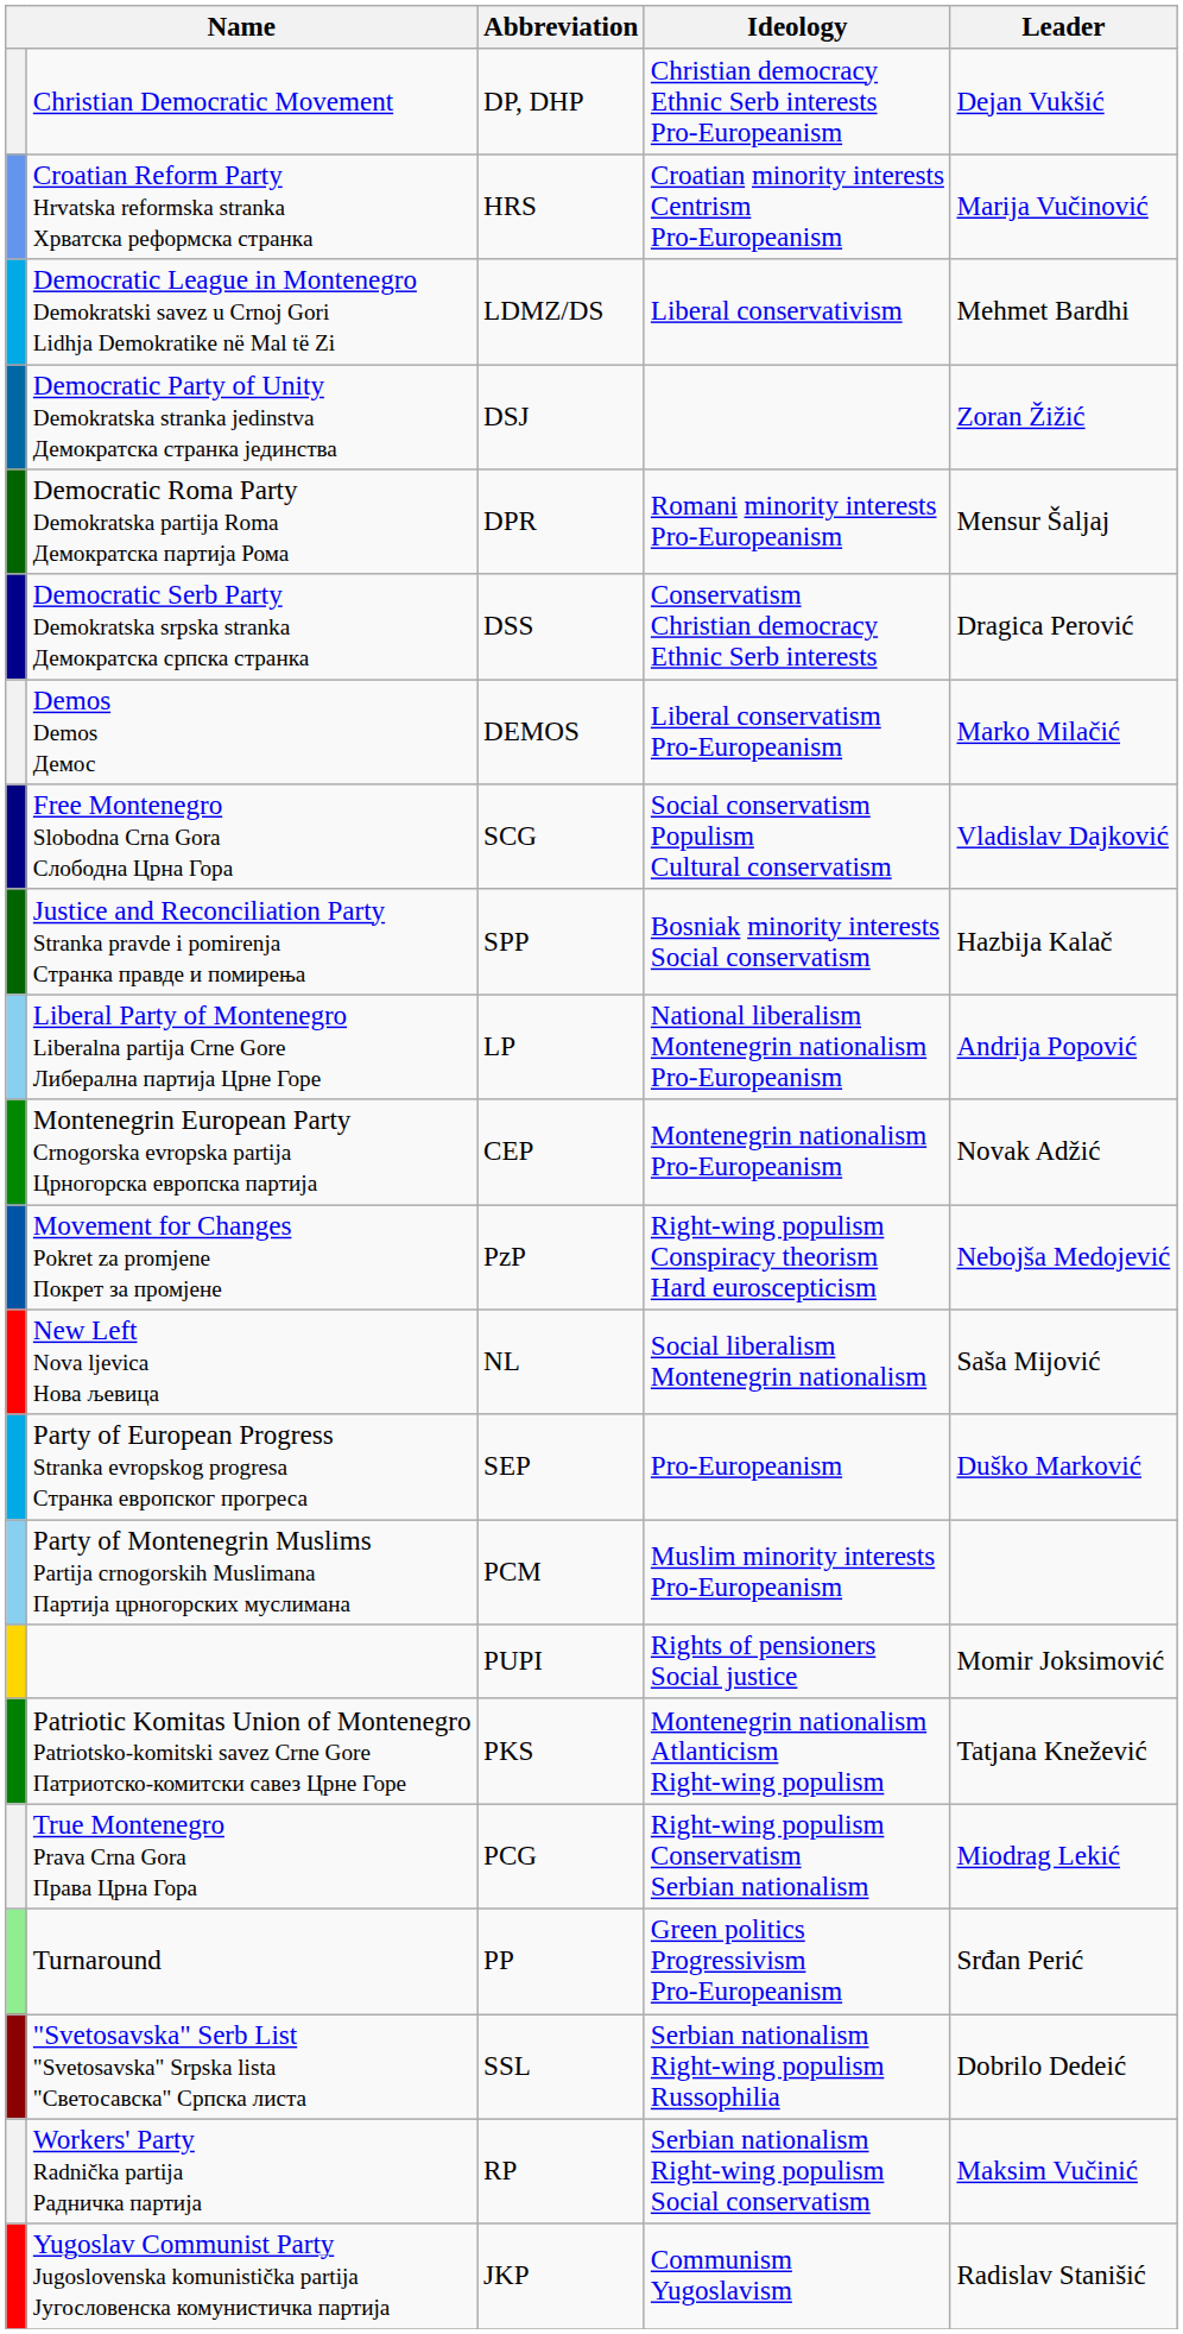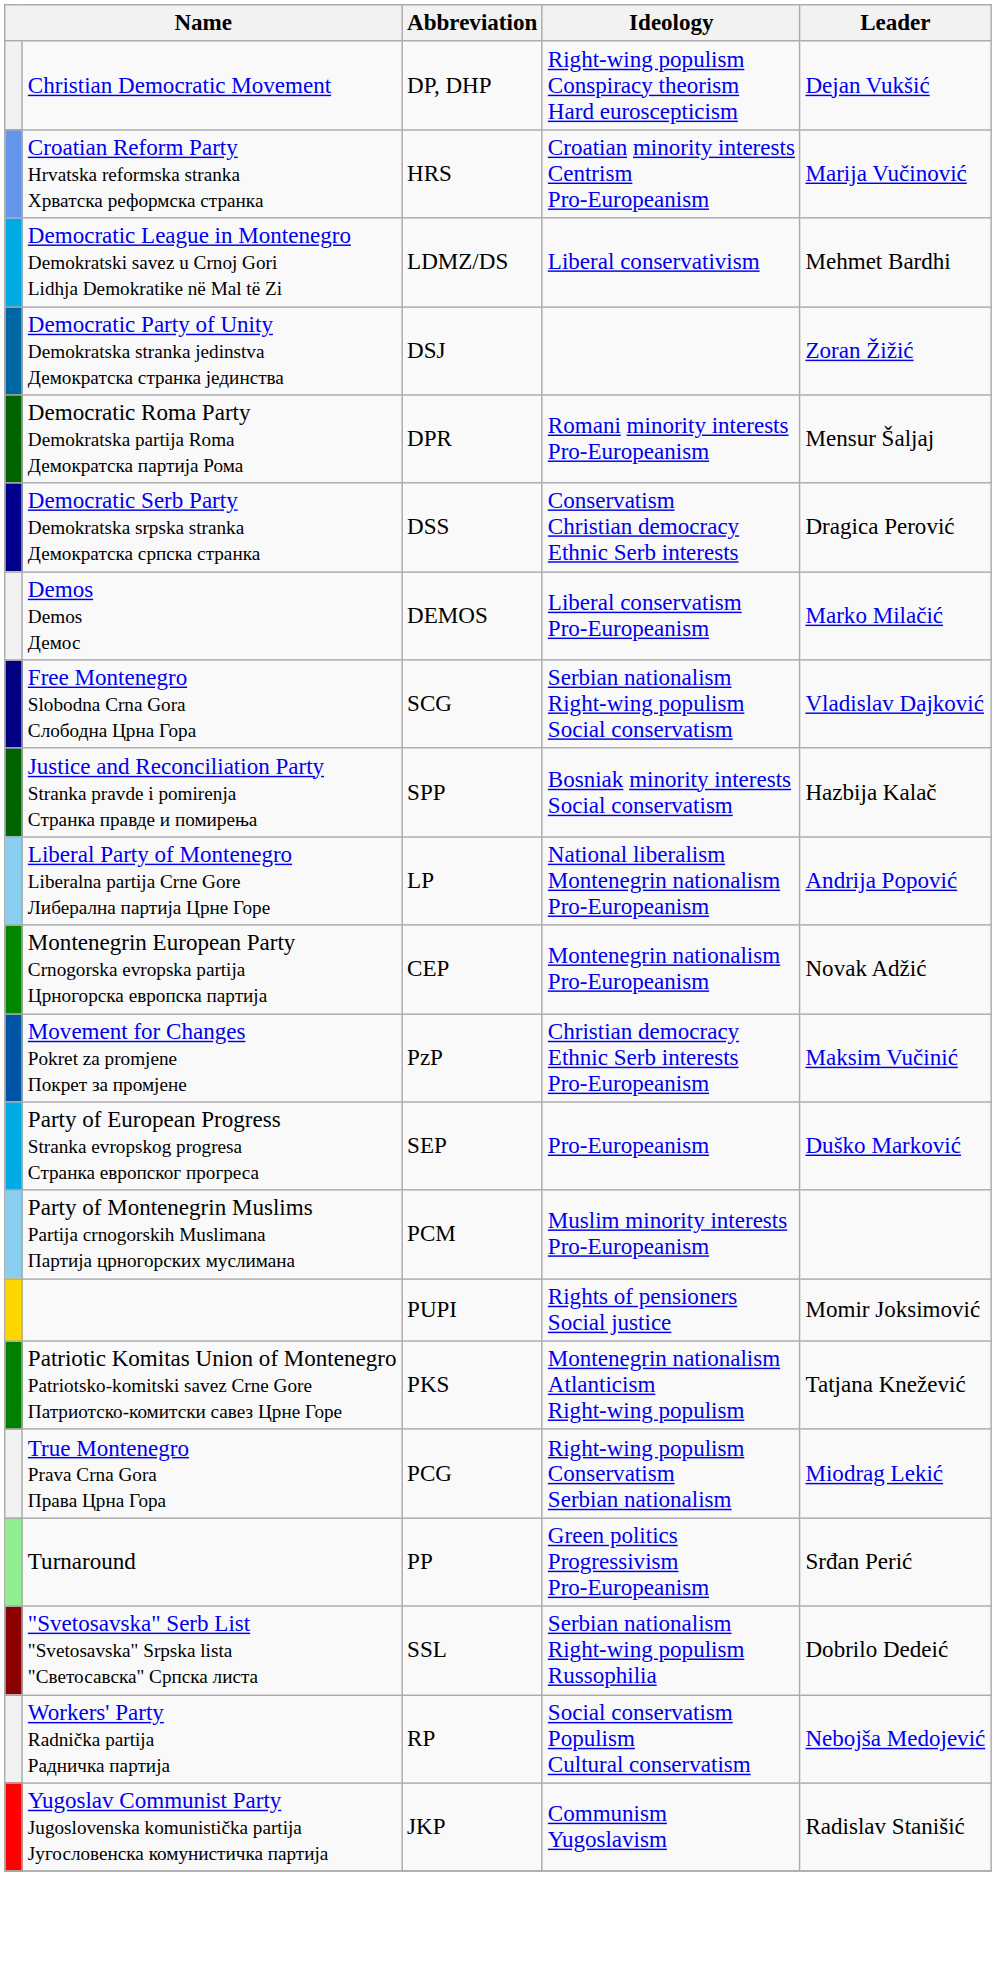Christian Democratic Movement | Ideology: Christian democracy Ethnic Serb interests Pro-Europeanism -> Right-wing populism Conspiracy theorism Hard euroscepticism
Free Montenegro Slobodna Crna Gora Слободна Црнa Горa | Ideology: Social conservatism Populism Cultural conservatism -> Serbian nationalism Right-wing populism Social conservatism
Movement for Changes Pokret za promjene Покрет за промјене | Ideology: Right-wing populism Conspiracy theorism Hard euroscepticism -> Christian democracy Ethnic Serb interests Pro-Europeanism
Movement for Changes Pokret za promjene Покрет за промјене | Leader: Nebojša Medojević -> Maksim Vučinić
- row: New Left Nova ljevica Нова љевица | NL | Social liberalism Montenegrin nationalism | Saša Mijović
Workers' Party Radnička partija Радничка партија | Ideology: Serbian nationalism Right-wing populism Social conservatism -> Social conservatism Populism Cultural conservatism
Workers' Party Radnička partija Радничка партија | Leader: Maksim Vučinić -> Nebojša Medojević
